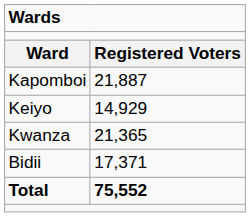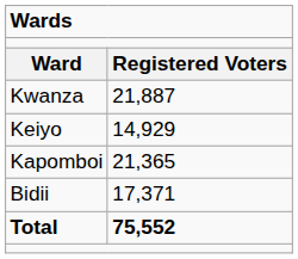row 4 | column 1: Kapomboi -> Kwanza
row 6 | column 1: Kwanza -> Kapomboi
